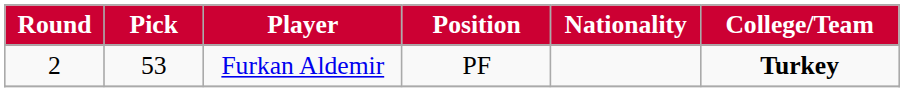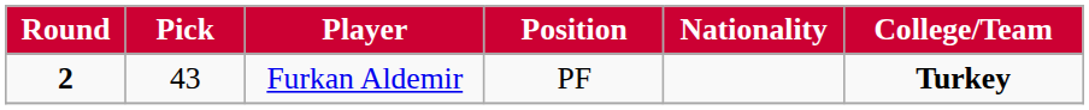Furkan Aldemir | Round: normal -> bold
Furkan Aldemir | Pick: 53 -> 43
